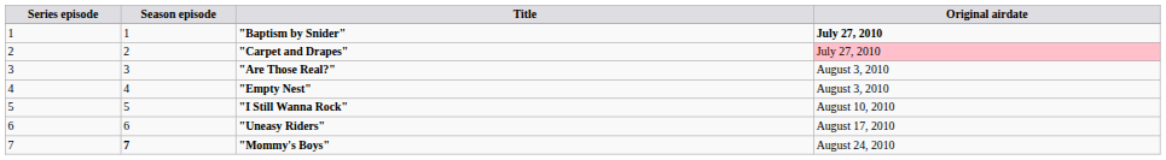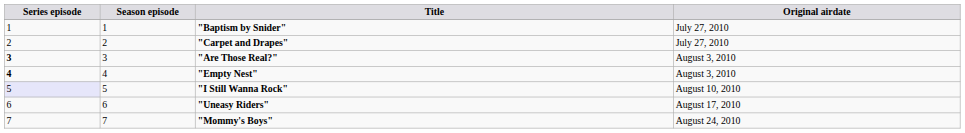"Baptism by Snider" | Original airdate: bold -> normal
"Carpet and Drapes" | Original airdate: pink background -> no background
"Are Those Real?" | Series episode: normal -> bold
"Empty Nest" | Series episode: normal -> bold
"I Still Wanna Rock" | Series episode: no background -> lavender background
"Mommy's Boys" | Season episode: bold -> normal
